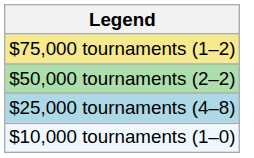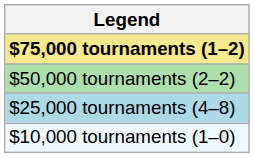row 2 | column 1: normal -> bold
